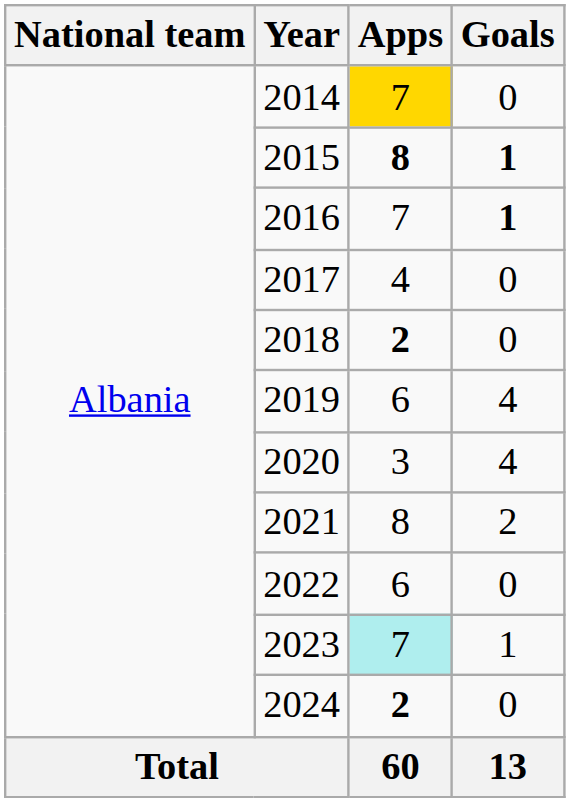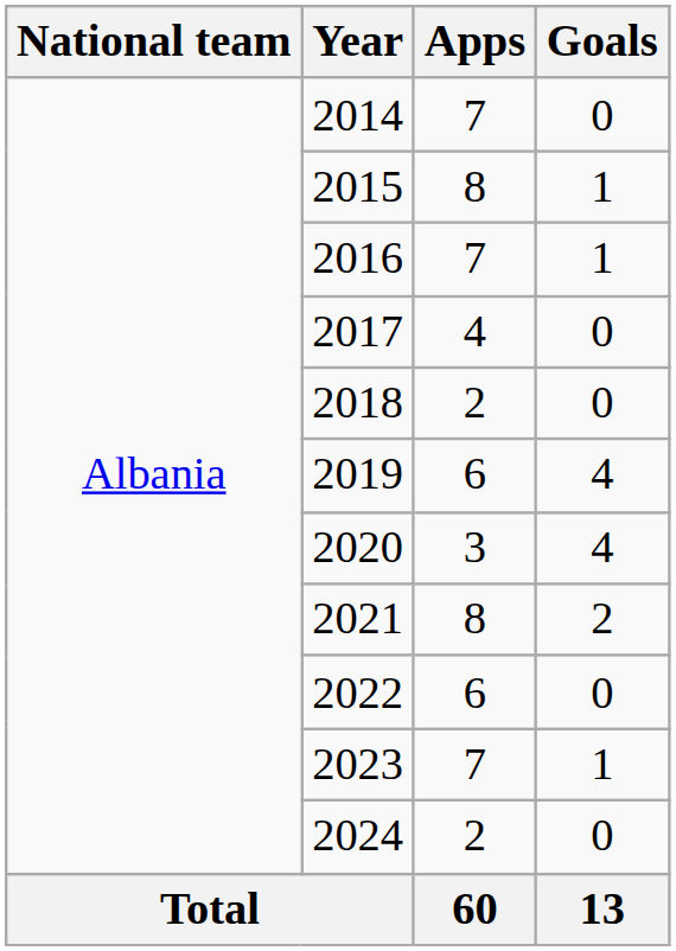2014 | Apps: gold background -> no background
2015 | Apps: bold -> normal
2015 | Goals: bold -> normal
2016 | Goals: bold -> normal
2018 | Apps: bold -> normal
2023 | Apps: paleturquoise background -> no background
2024 | Apps: bold -> normal
